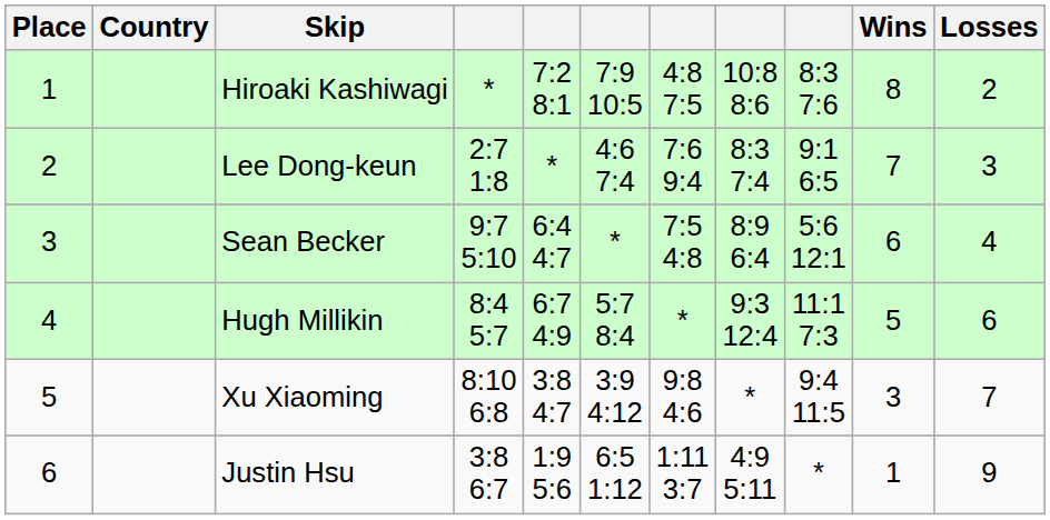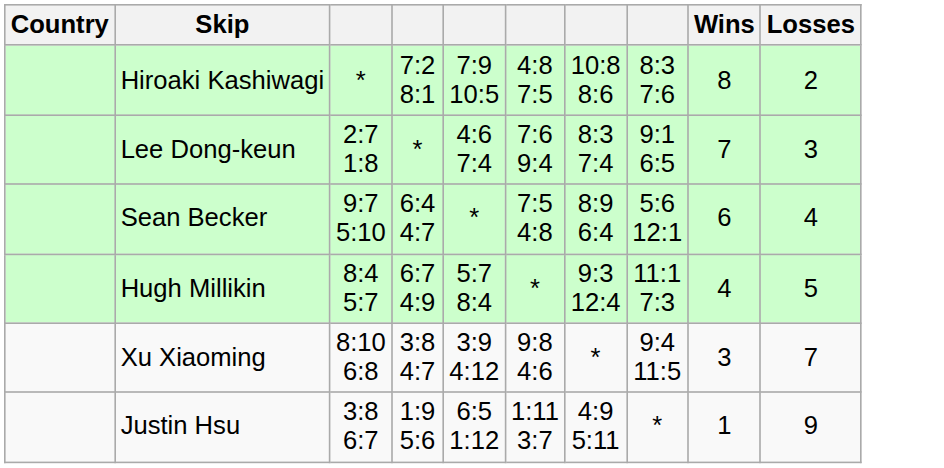- column: Place | 1 | 2 | 3 | 4 | 5 | 6
Hugh Millikin | Wins: 5 -> 4
Hugh Millikin | Losses: 6 -> 5
